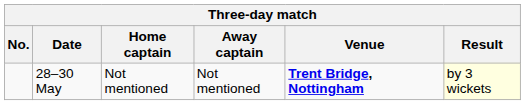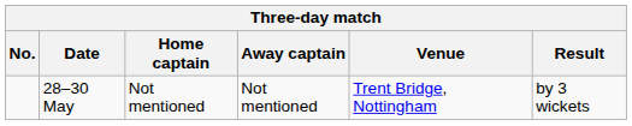28–30 May | Venue: bold -> normal
28–30 May | Result: lightyellow background -> no background
